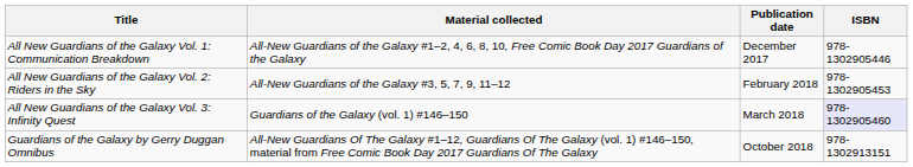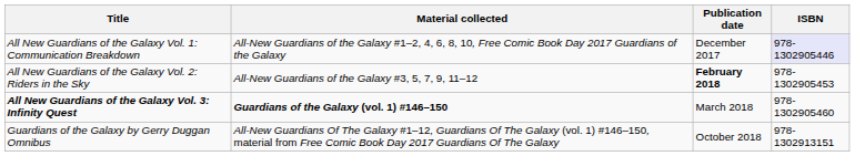row 2 | ISBN: no background -> lavender background
row 3 | Publication date: normal -> bold
row 4 | Title: normal -> bold
row 4 | Material collected: normal -> bold
row 4 | ISBN: lavender background -> no background
